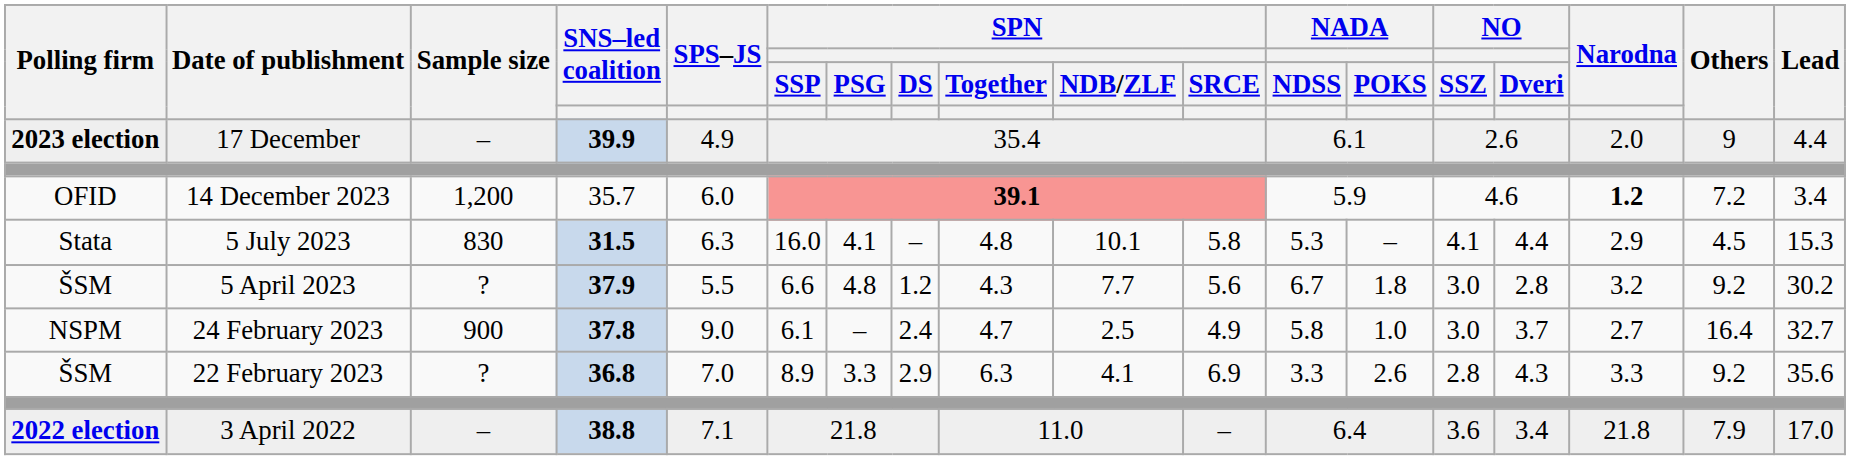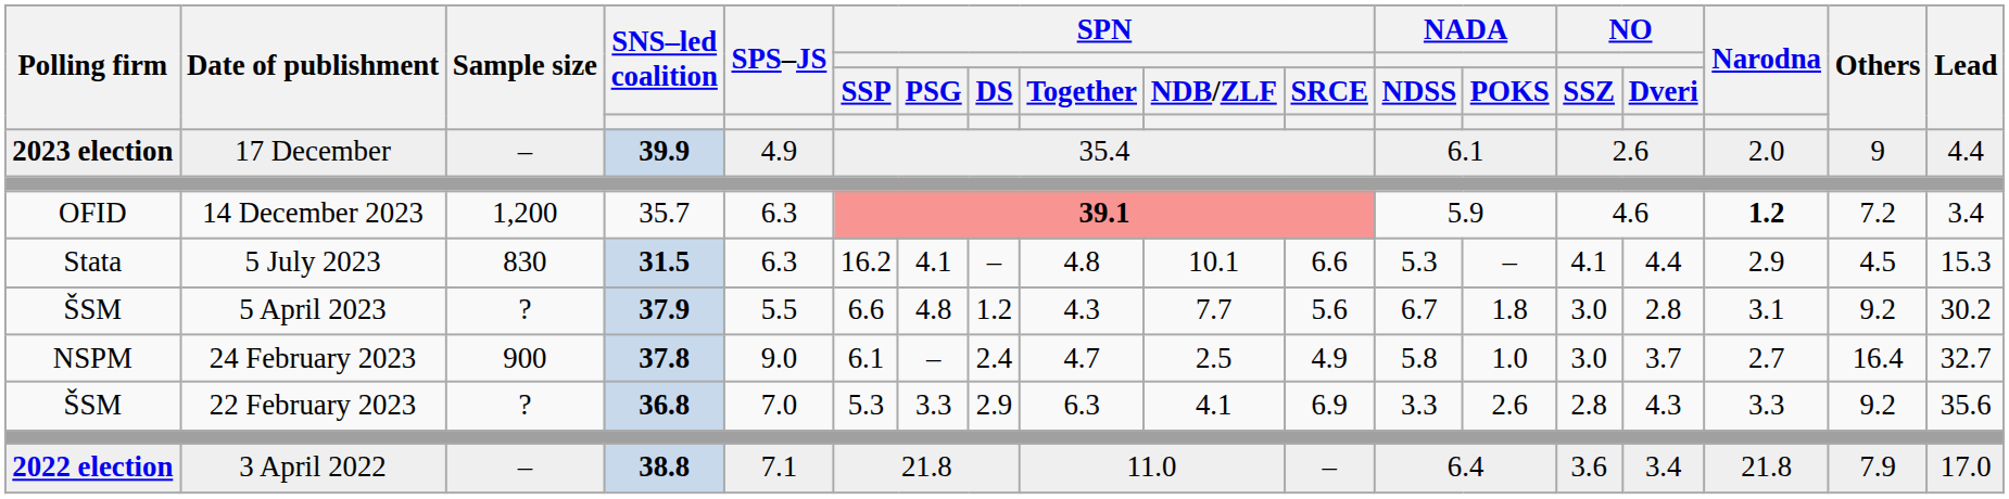14 December 2023 | SPS–JS: 6.0 -> 6.3
5 July 2023 | SPN / SSP: 16.0 -> 16.2
5 July 2023 | SPN / SRCE: 5.8 -> 6.6
5 April 2023 | Narodna: 3.2 -> 3.1
22 February 2023 | SPN / SSP: 8.9 -> 5.3
